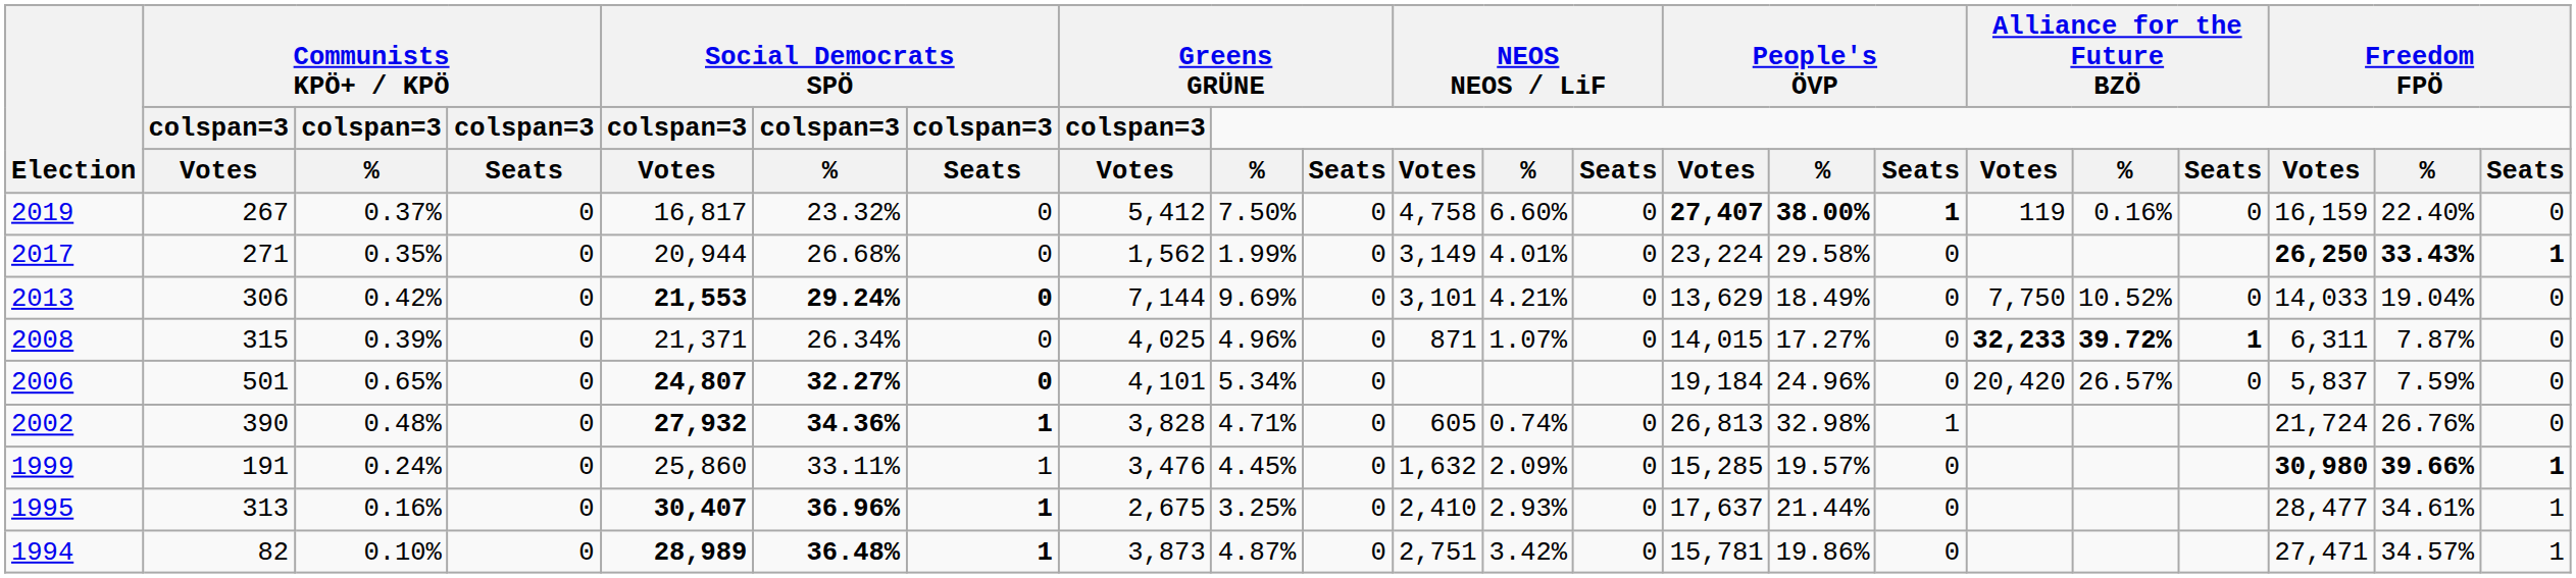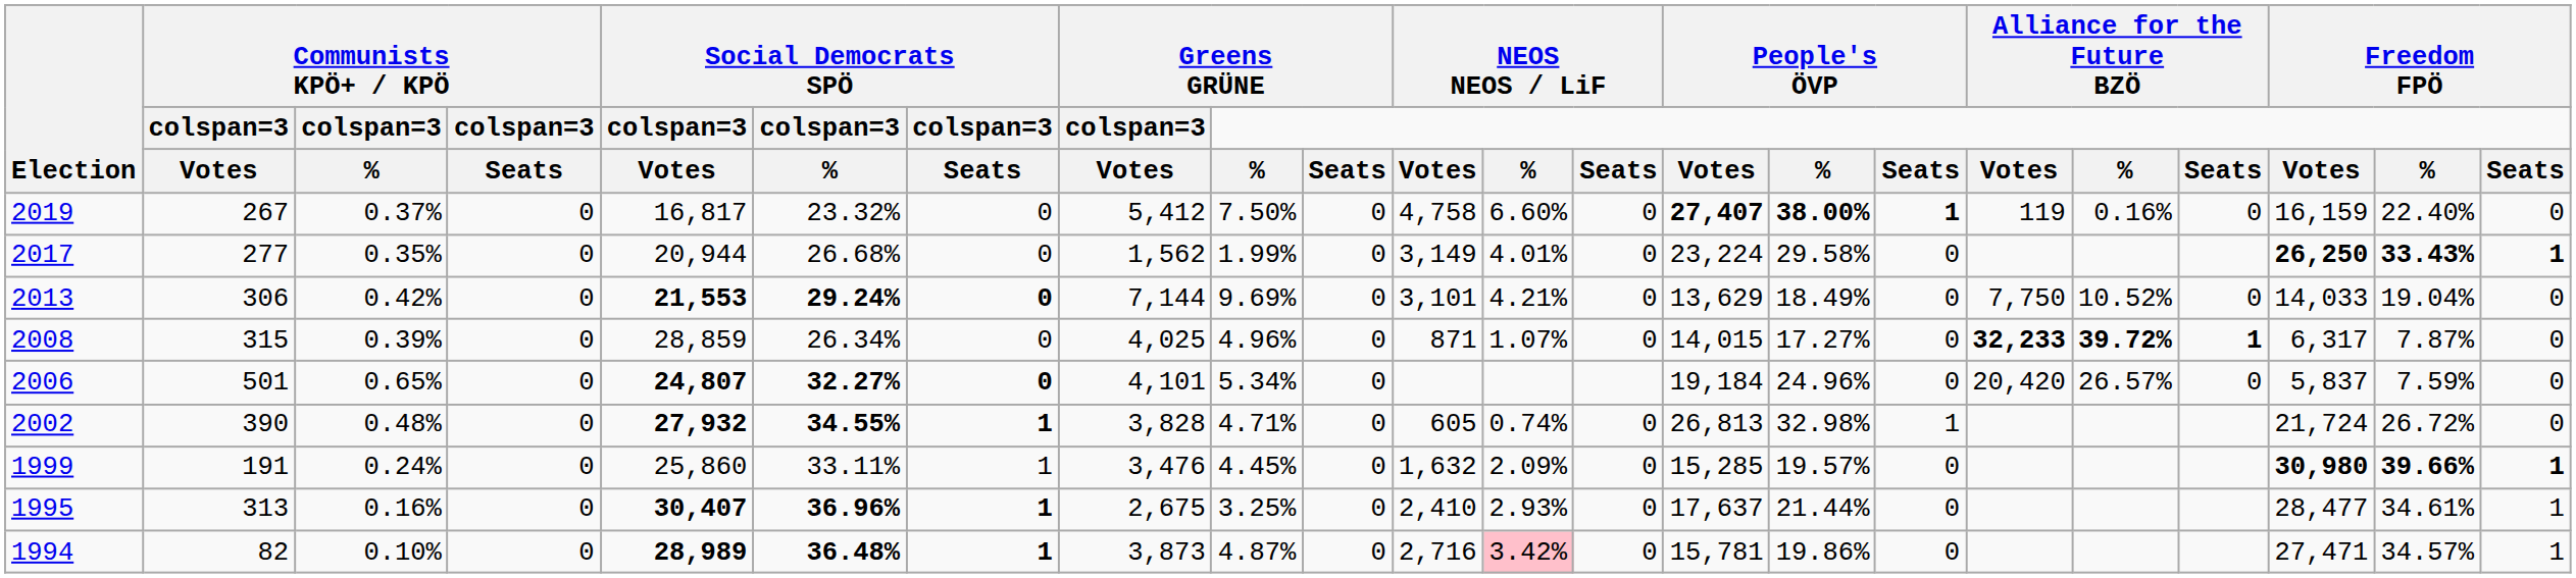2017 | Communists KPÖ+ / KPÖ / colspan=3 / Votes: 271 -> 277
2008 | Social Democrats SPÖ / colspan=3 / Votes: 21,371 -> 28,859
2008 | Freedom FPÖ / Votes: 6,311 -> 6,317
2002 | Social Democrats SPÖ / colspan=3 / %: 34.36% -> 34.55%
2002 | Freedom FPÖ / %: 26.76% -> 26.72%
1994 | NEOS NEOS / LiF / Votes: 2,751 -> 2,716
1994 | NEOS NEOS / LiF / %: no background -> pink background
